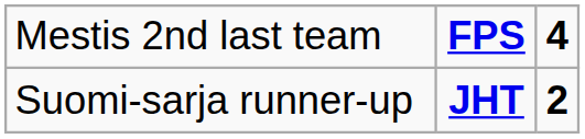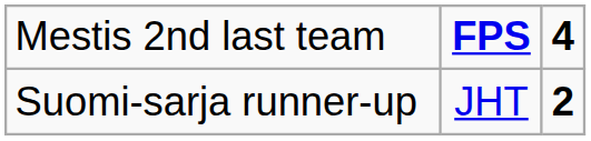Suomi-sarja runner-up | column 2: bold -> normal
